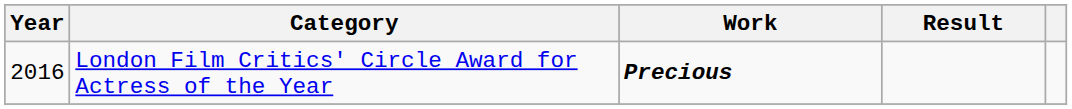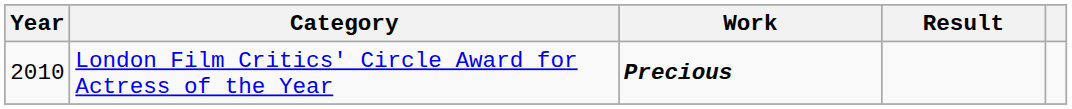London Film Critics' Circle Award for Actress of the Year | Year: 2016 -> 2010
